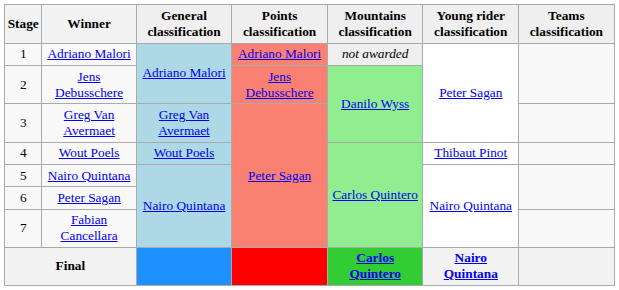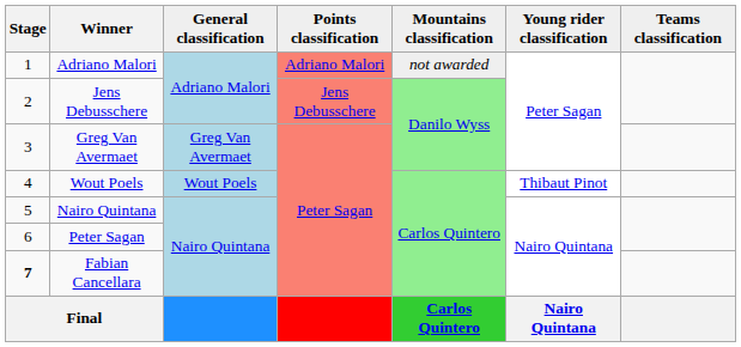Fabian Cancellara | Stage: normal -> bold
